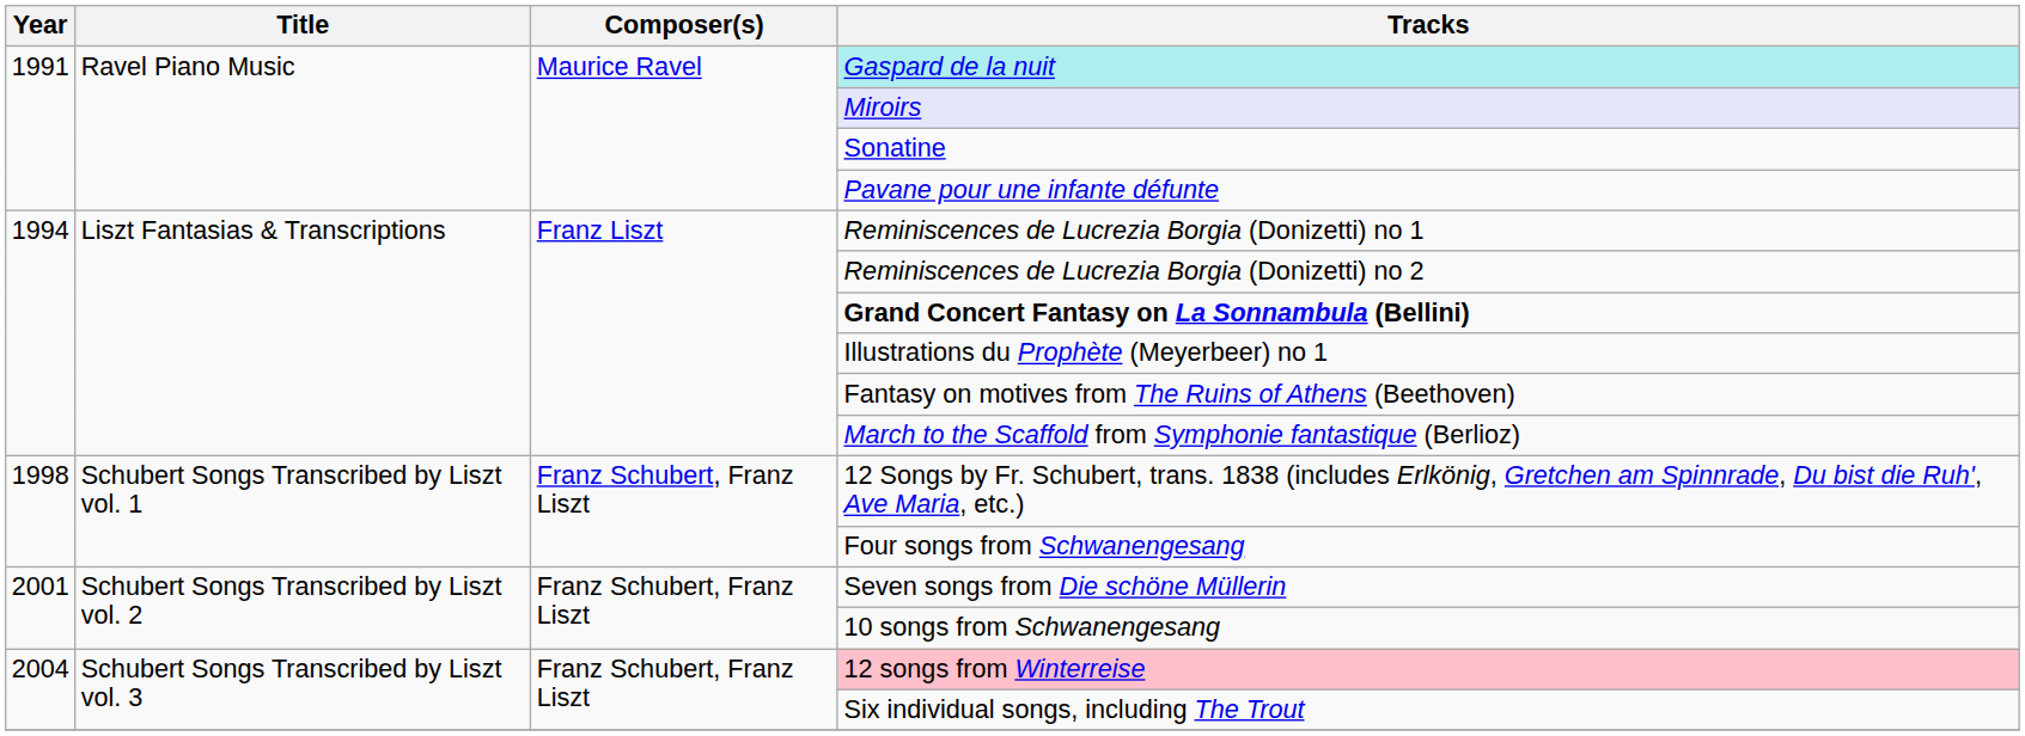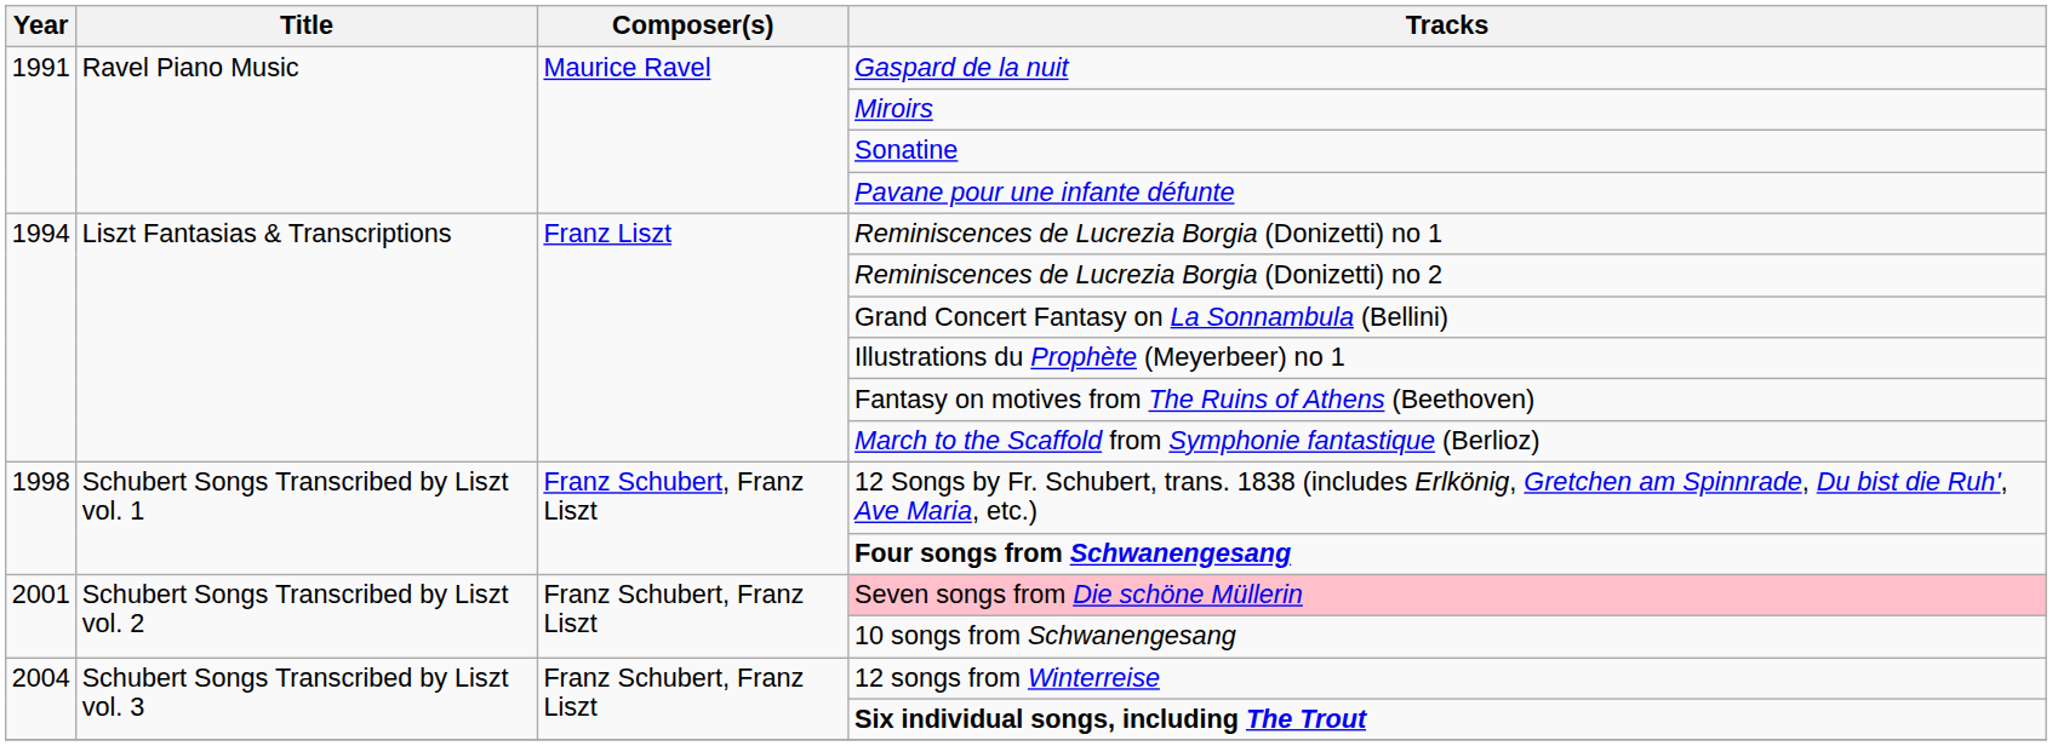Gaspard de la nuit | Tracks: paleturquoise background -> no background
Miroirs | Tracks: lavender background -> no background
Grand Concert Fantasy on La Sonnambula (Bellini) | Tracks: bold -> normal
Four songs from Schwanengesang | Tracks: normal -> bold
Seven songs from Die schöne Müllerin | Tracks: no background -> pink background
12 songs from Winterreise | Tracks: pink background -> no background
Six individual songs, including The Trout | Tracks: normal -> bold
